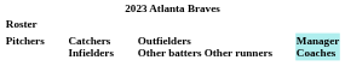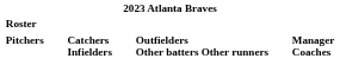Pitchers | column 4: paleturquoise background -> no background
